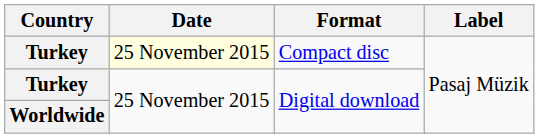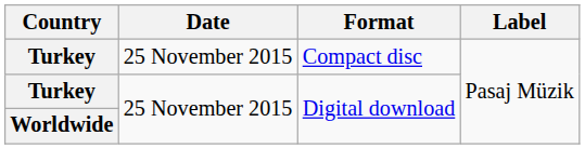Compact disc | Date: lightyellow background -> no background
